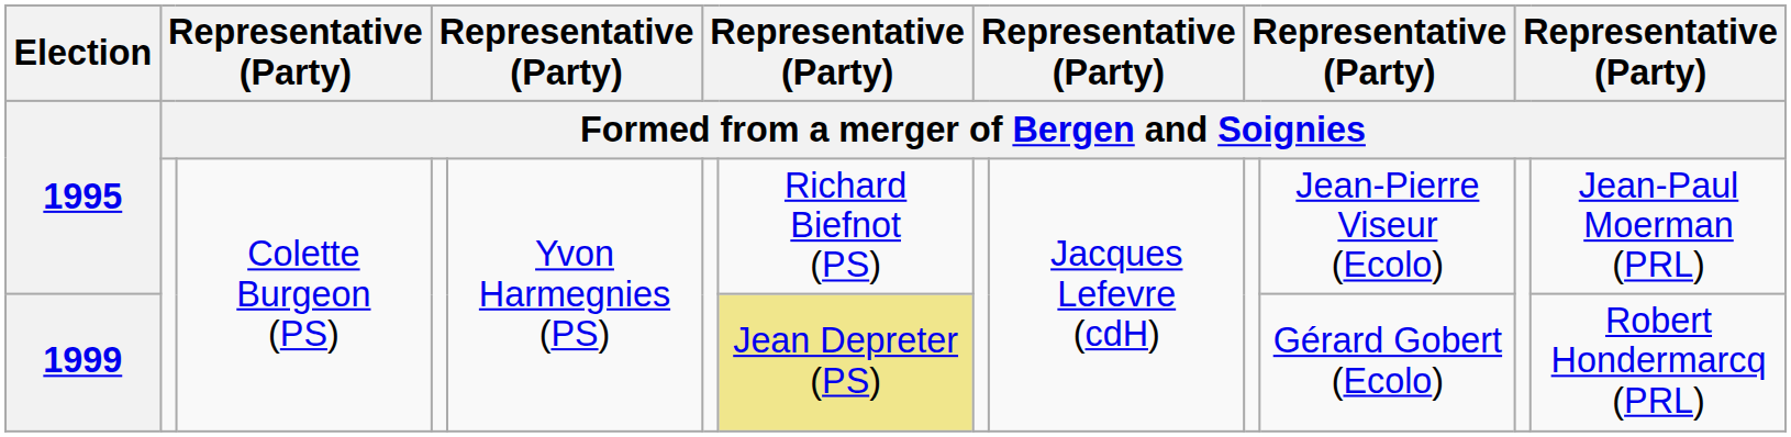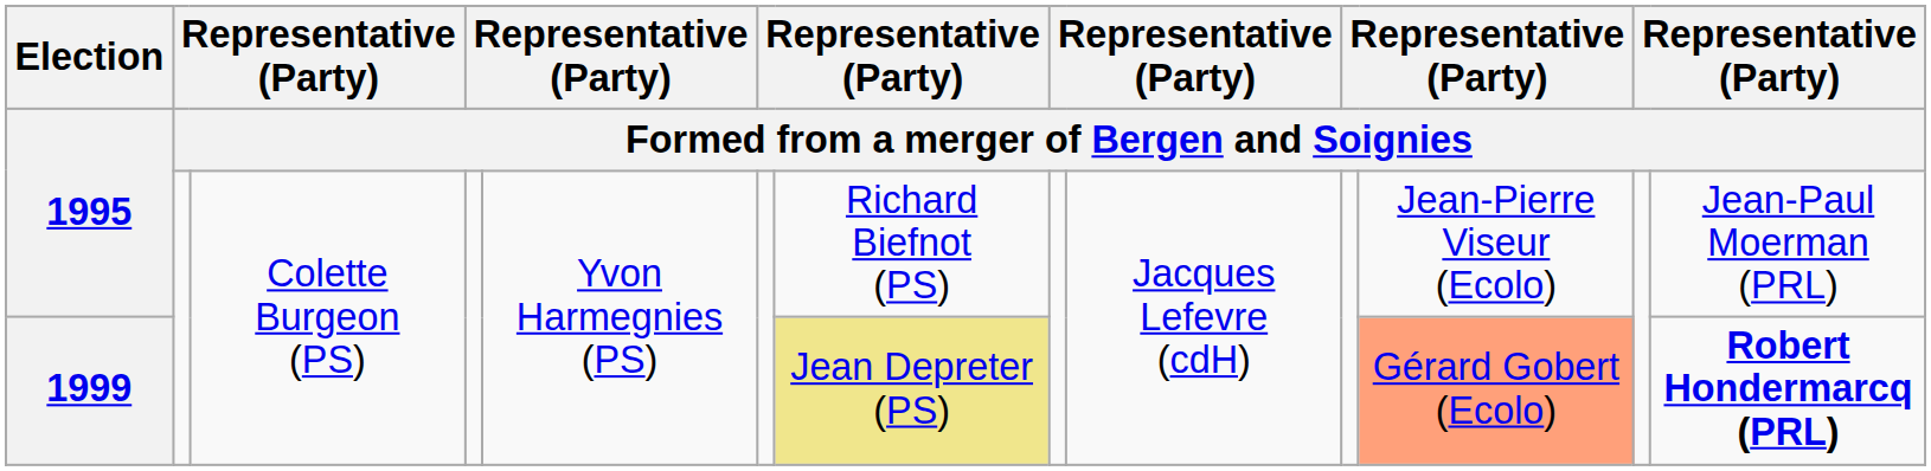1999 | column 11: no background -> lightsalmon background
1999 | column 13: normal -> bold
